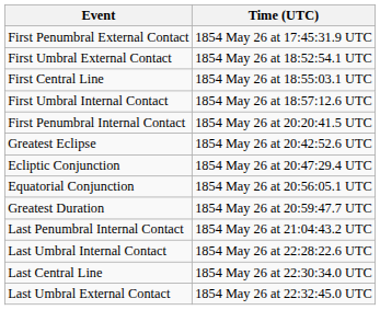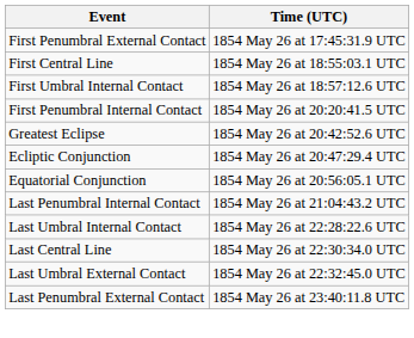- row: First Umbral External Contact | 1854 May 26 at 18:52:54.1 UTC
- row: Greatest Duration | 1854 May 26 at 20:59:47.7 UTC
+ row: Last Penumbral External Contact | 1854 May 26 at 23:40:11.8 UTC
